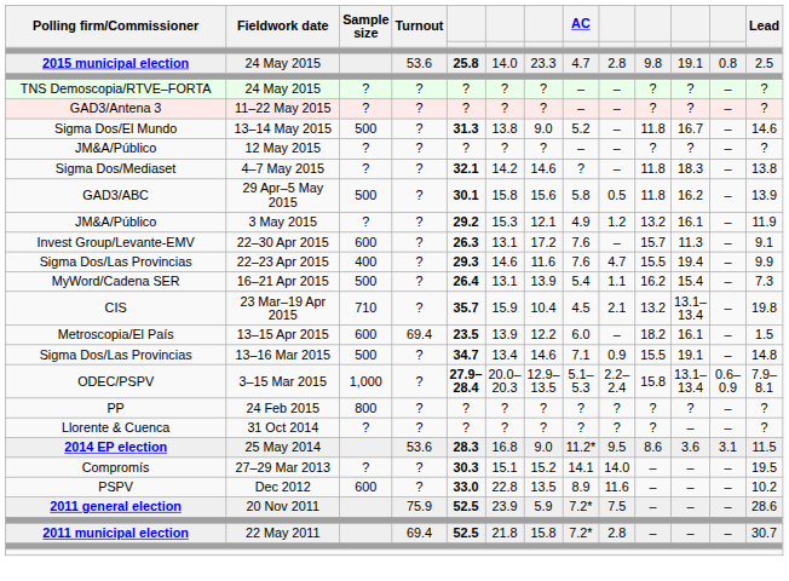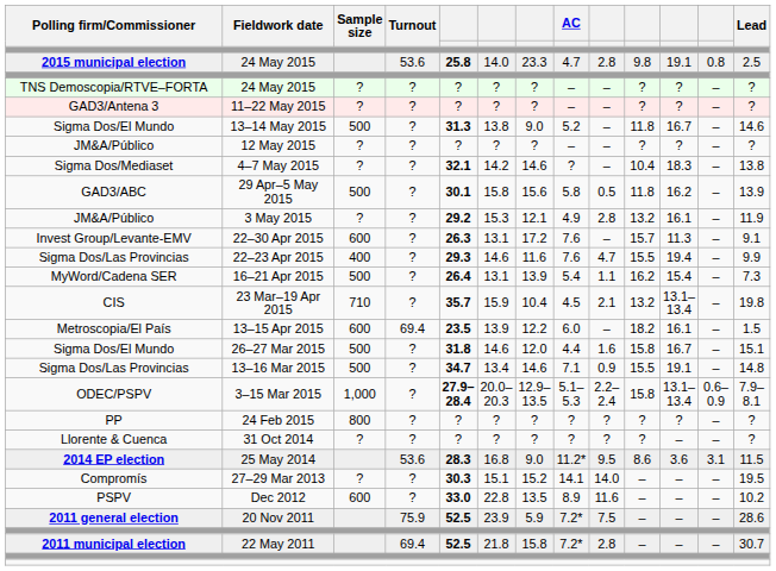4–7 May 2015 | column 10: 11.8 -> 10.4
3 May 2015 | column 9: 1.2 -> 2.8
+ row: Sigma Dos/El Mundo | 26–27 Mar 2015 | 500 | ? | 31.8 | 14.6 | 12.0 | 4.4 | 1.6 | 15.8 | 16.7 | – | 15.1
